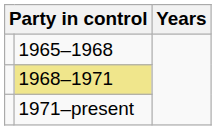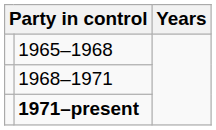1968–1971 | column 2: khaki background -> no background
1971–present | column 2: normal -> bold
